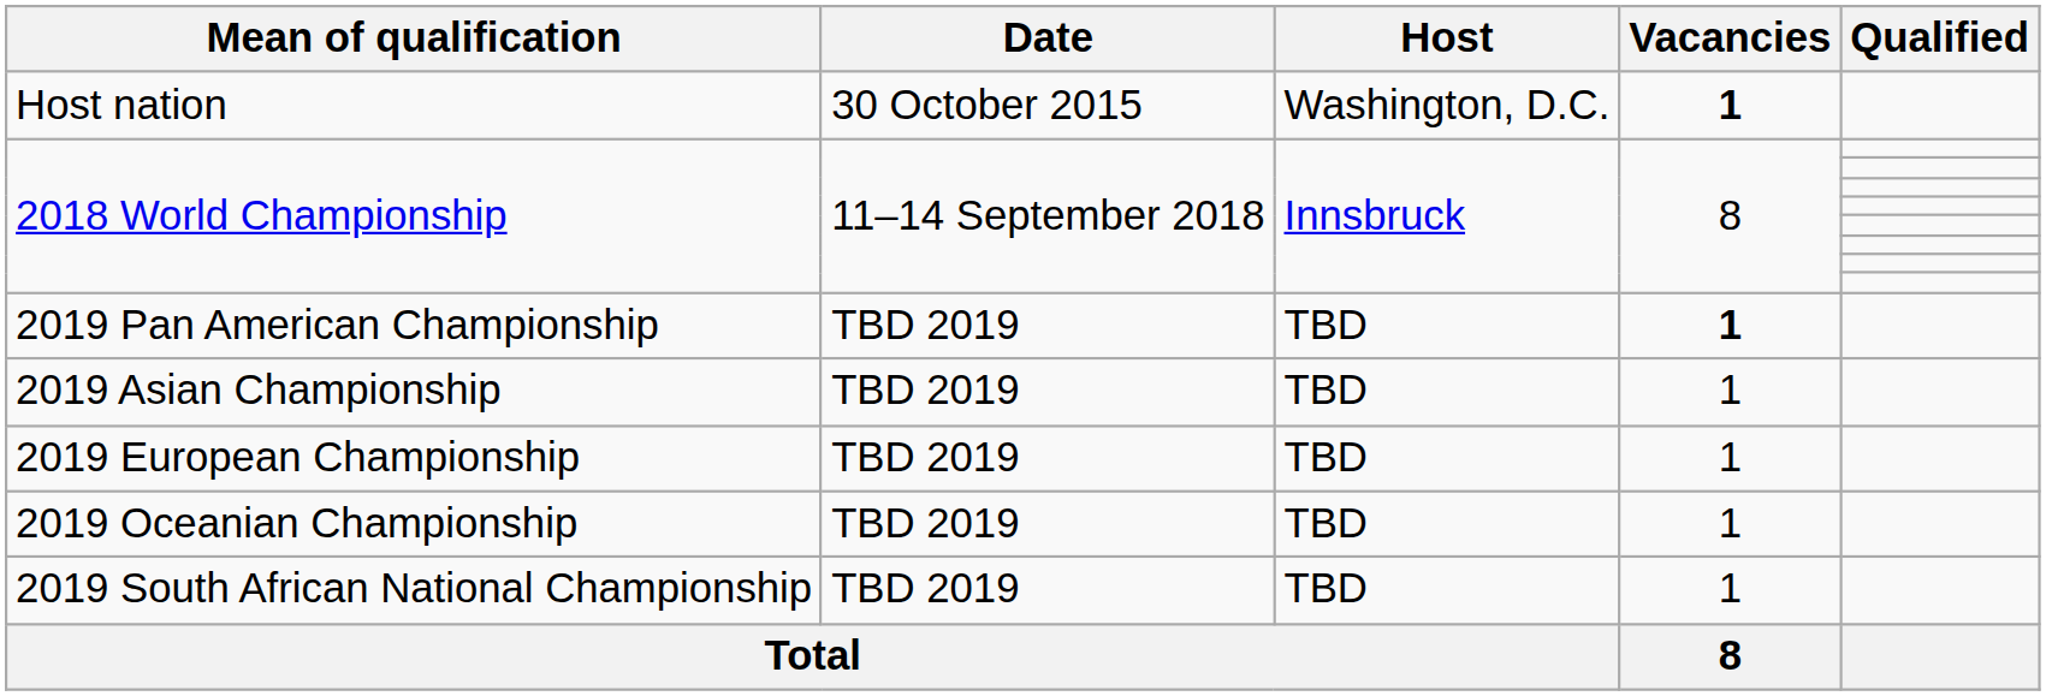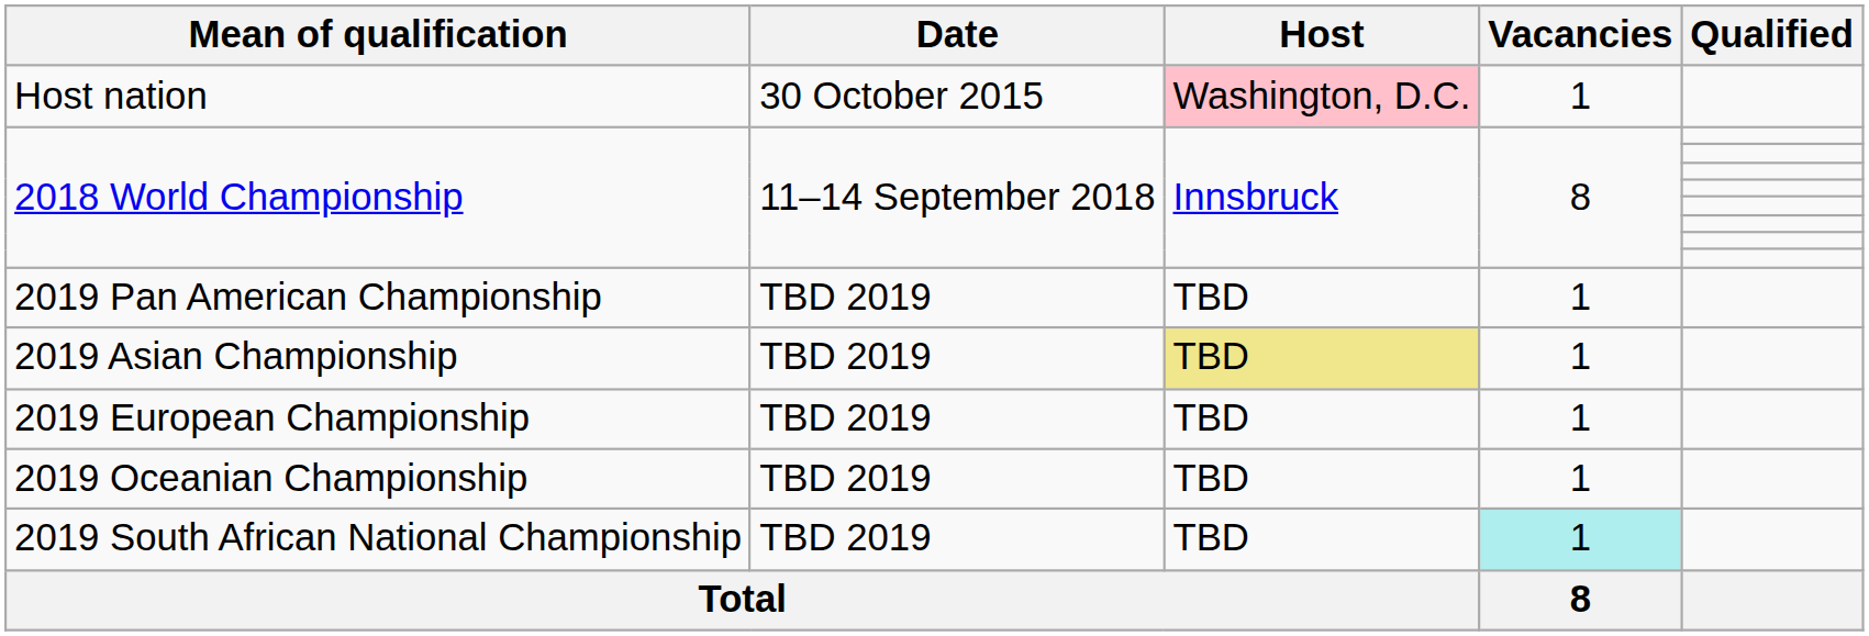Host nation | Host: no background -> pink background
Host nation | Vacancies: bold -> normal
2019 Pan American Championship | Vacancies: bold -> normal
2019 Asian Championship | Host: no background -> khaki background
2019 South African National Championship | Vacancies: no background -> paleturquoise background
